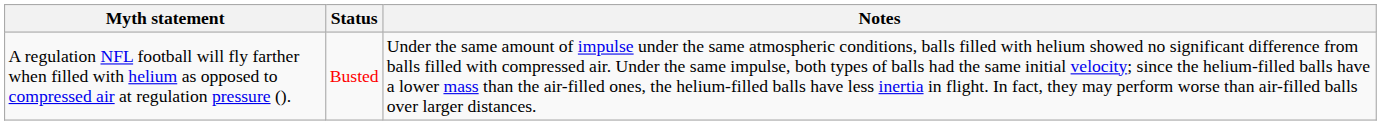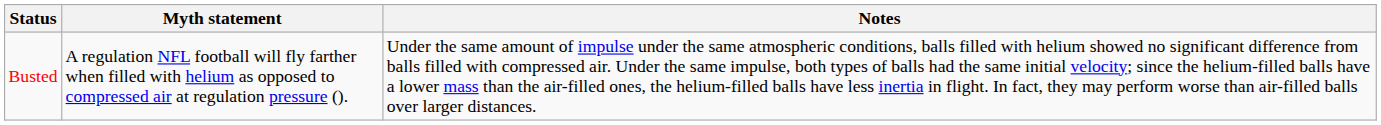columns swapped: Myth statement <-> Status
